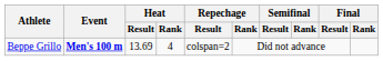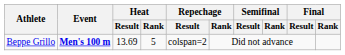Beppe Grillo | Heat / Rank: 4 -> 5
